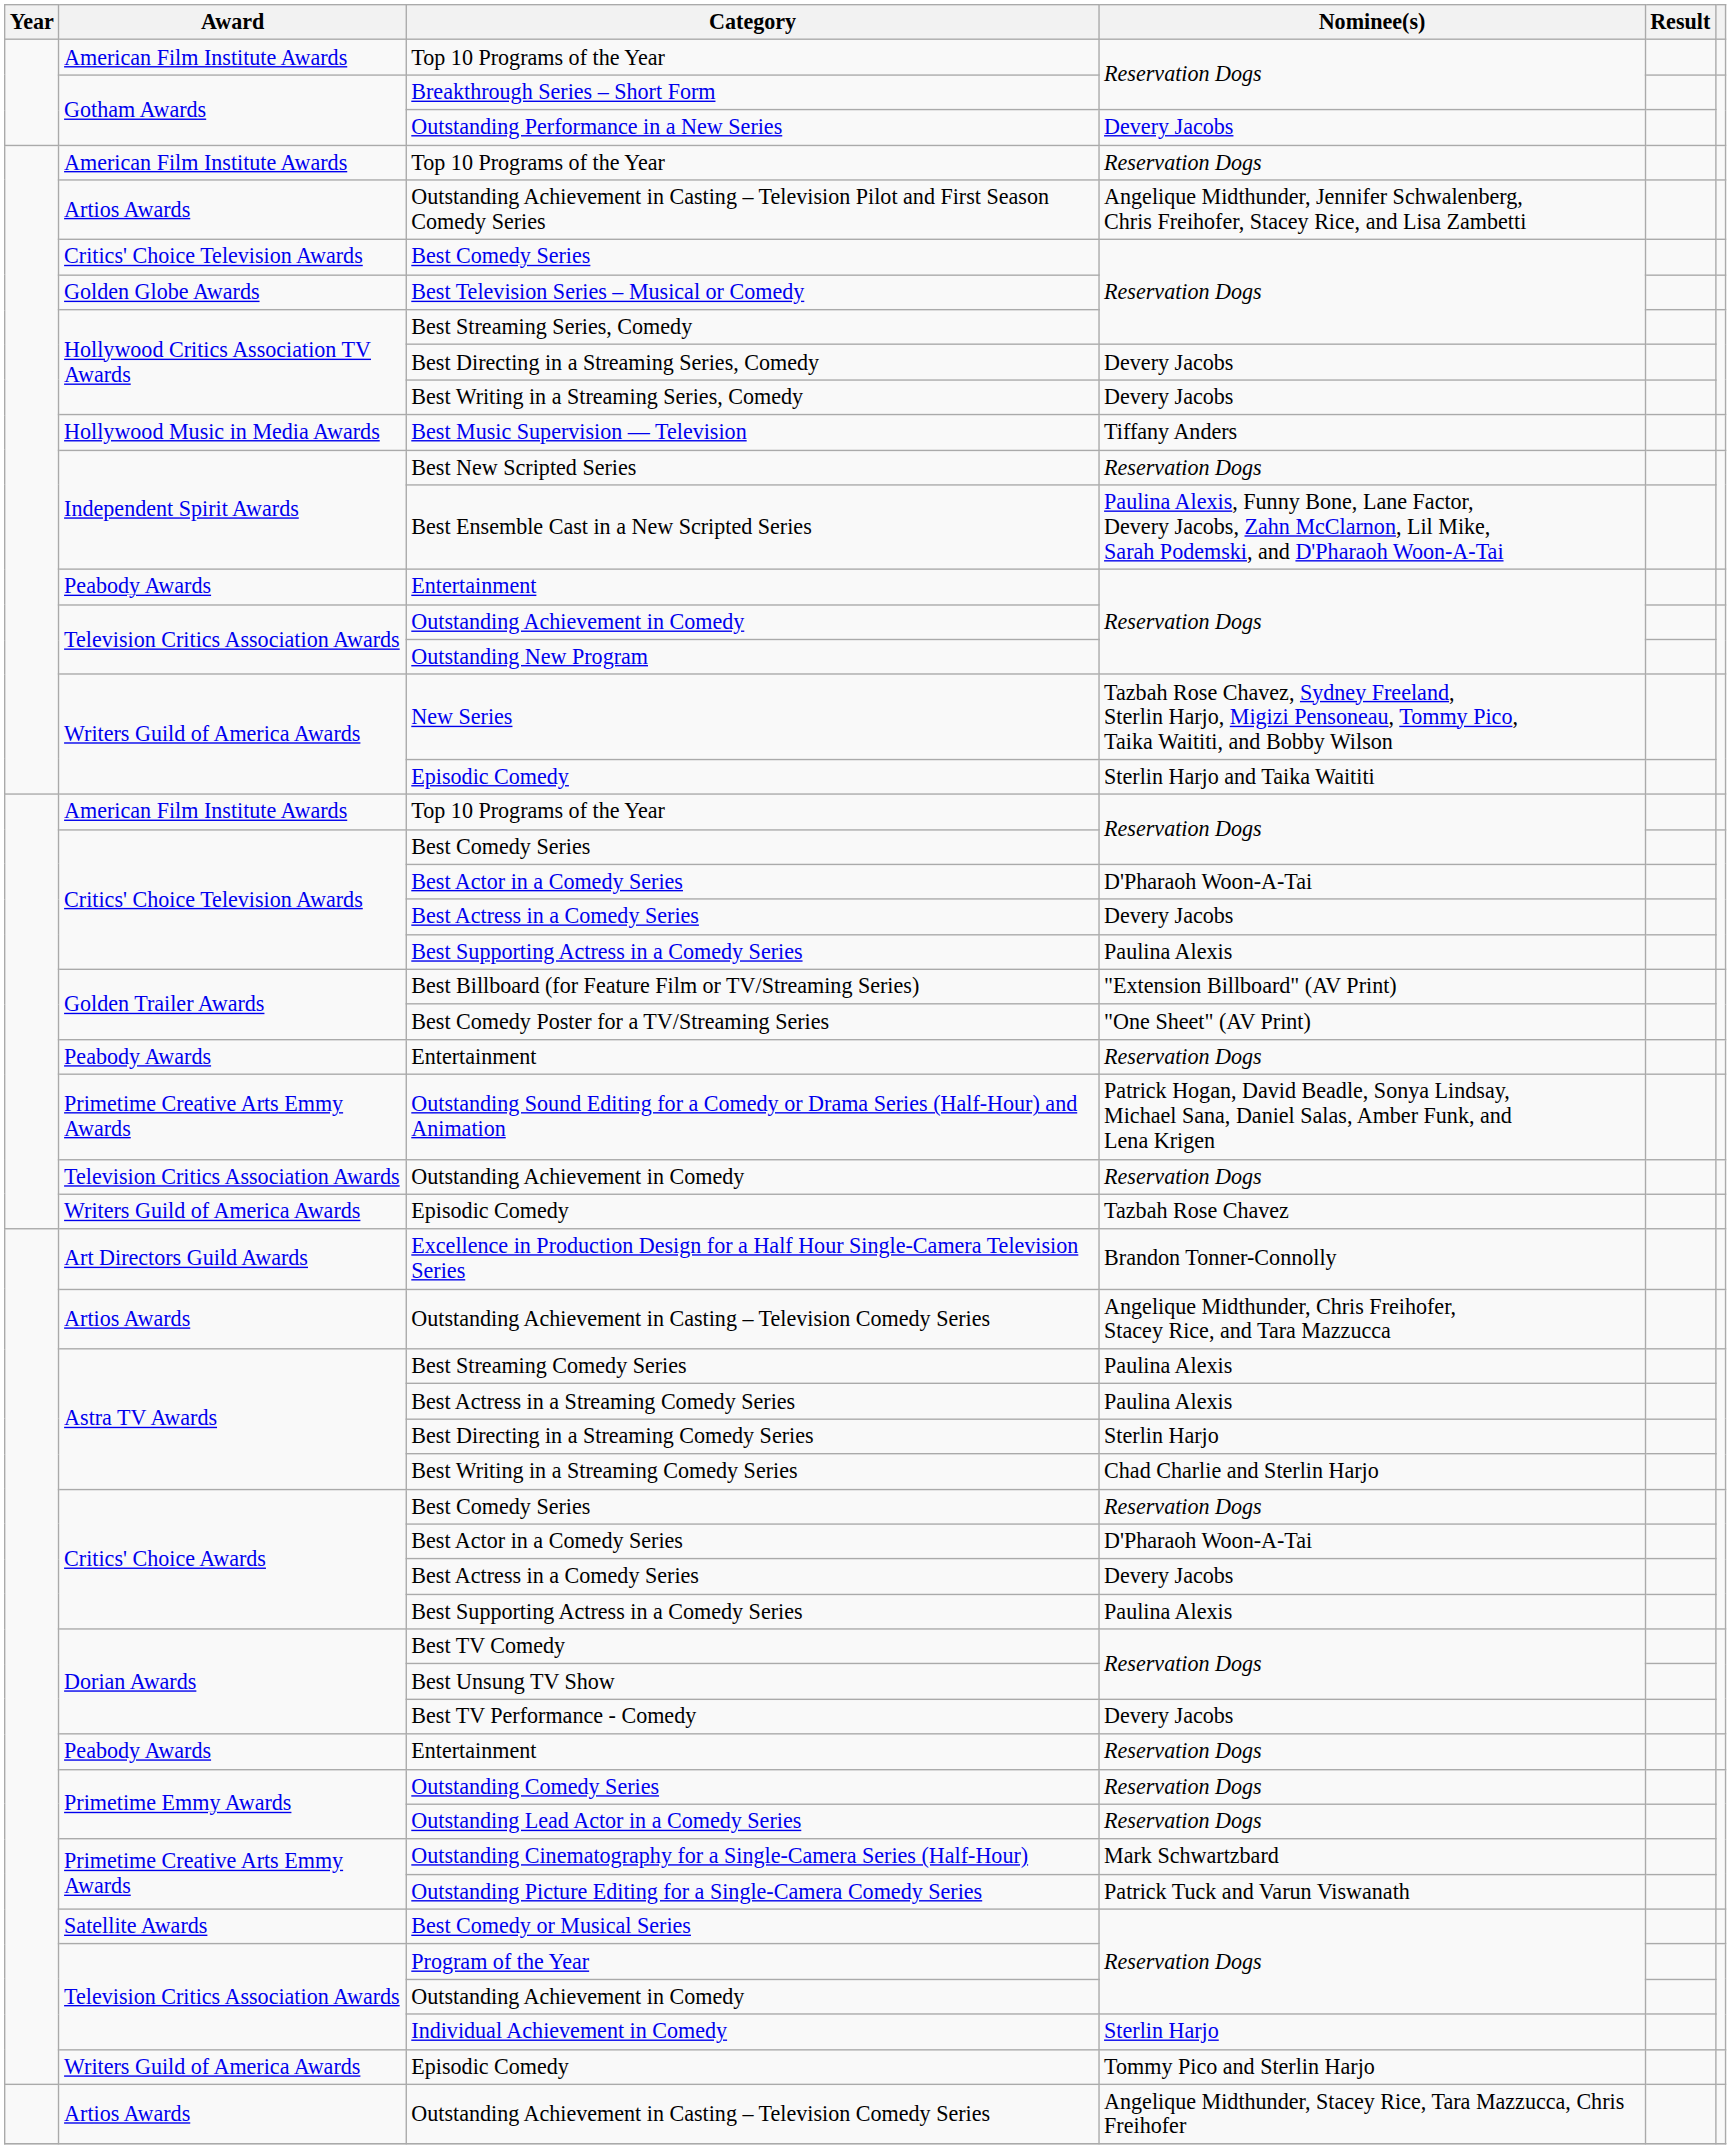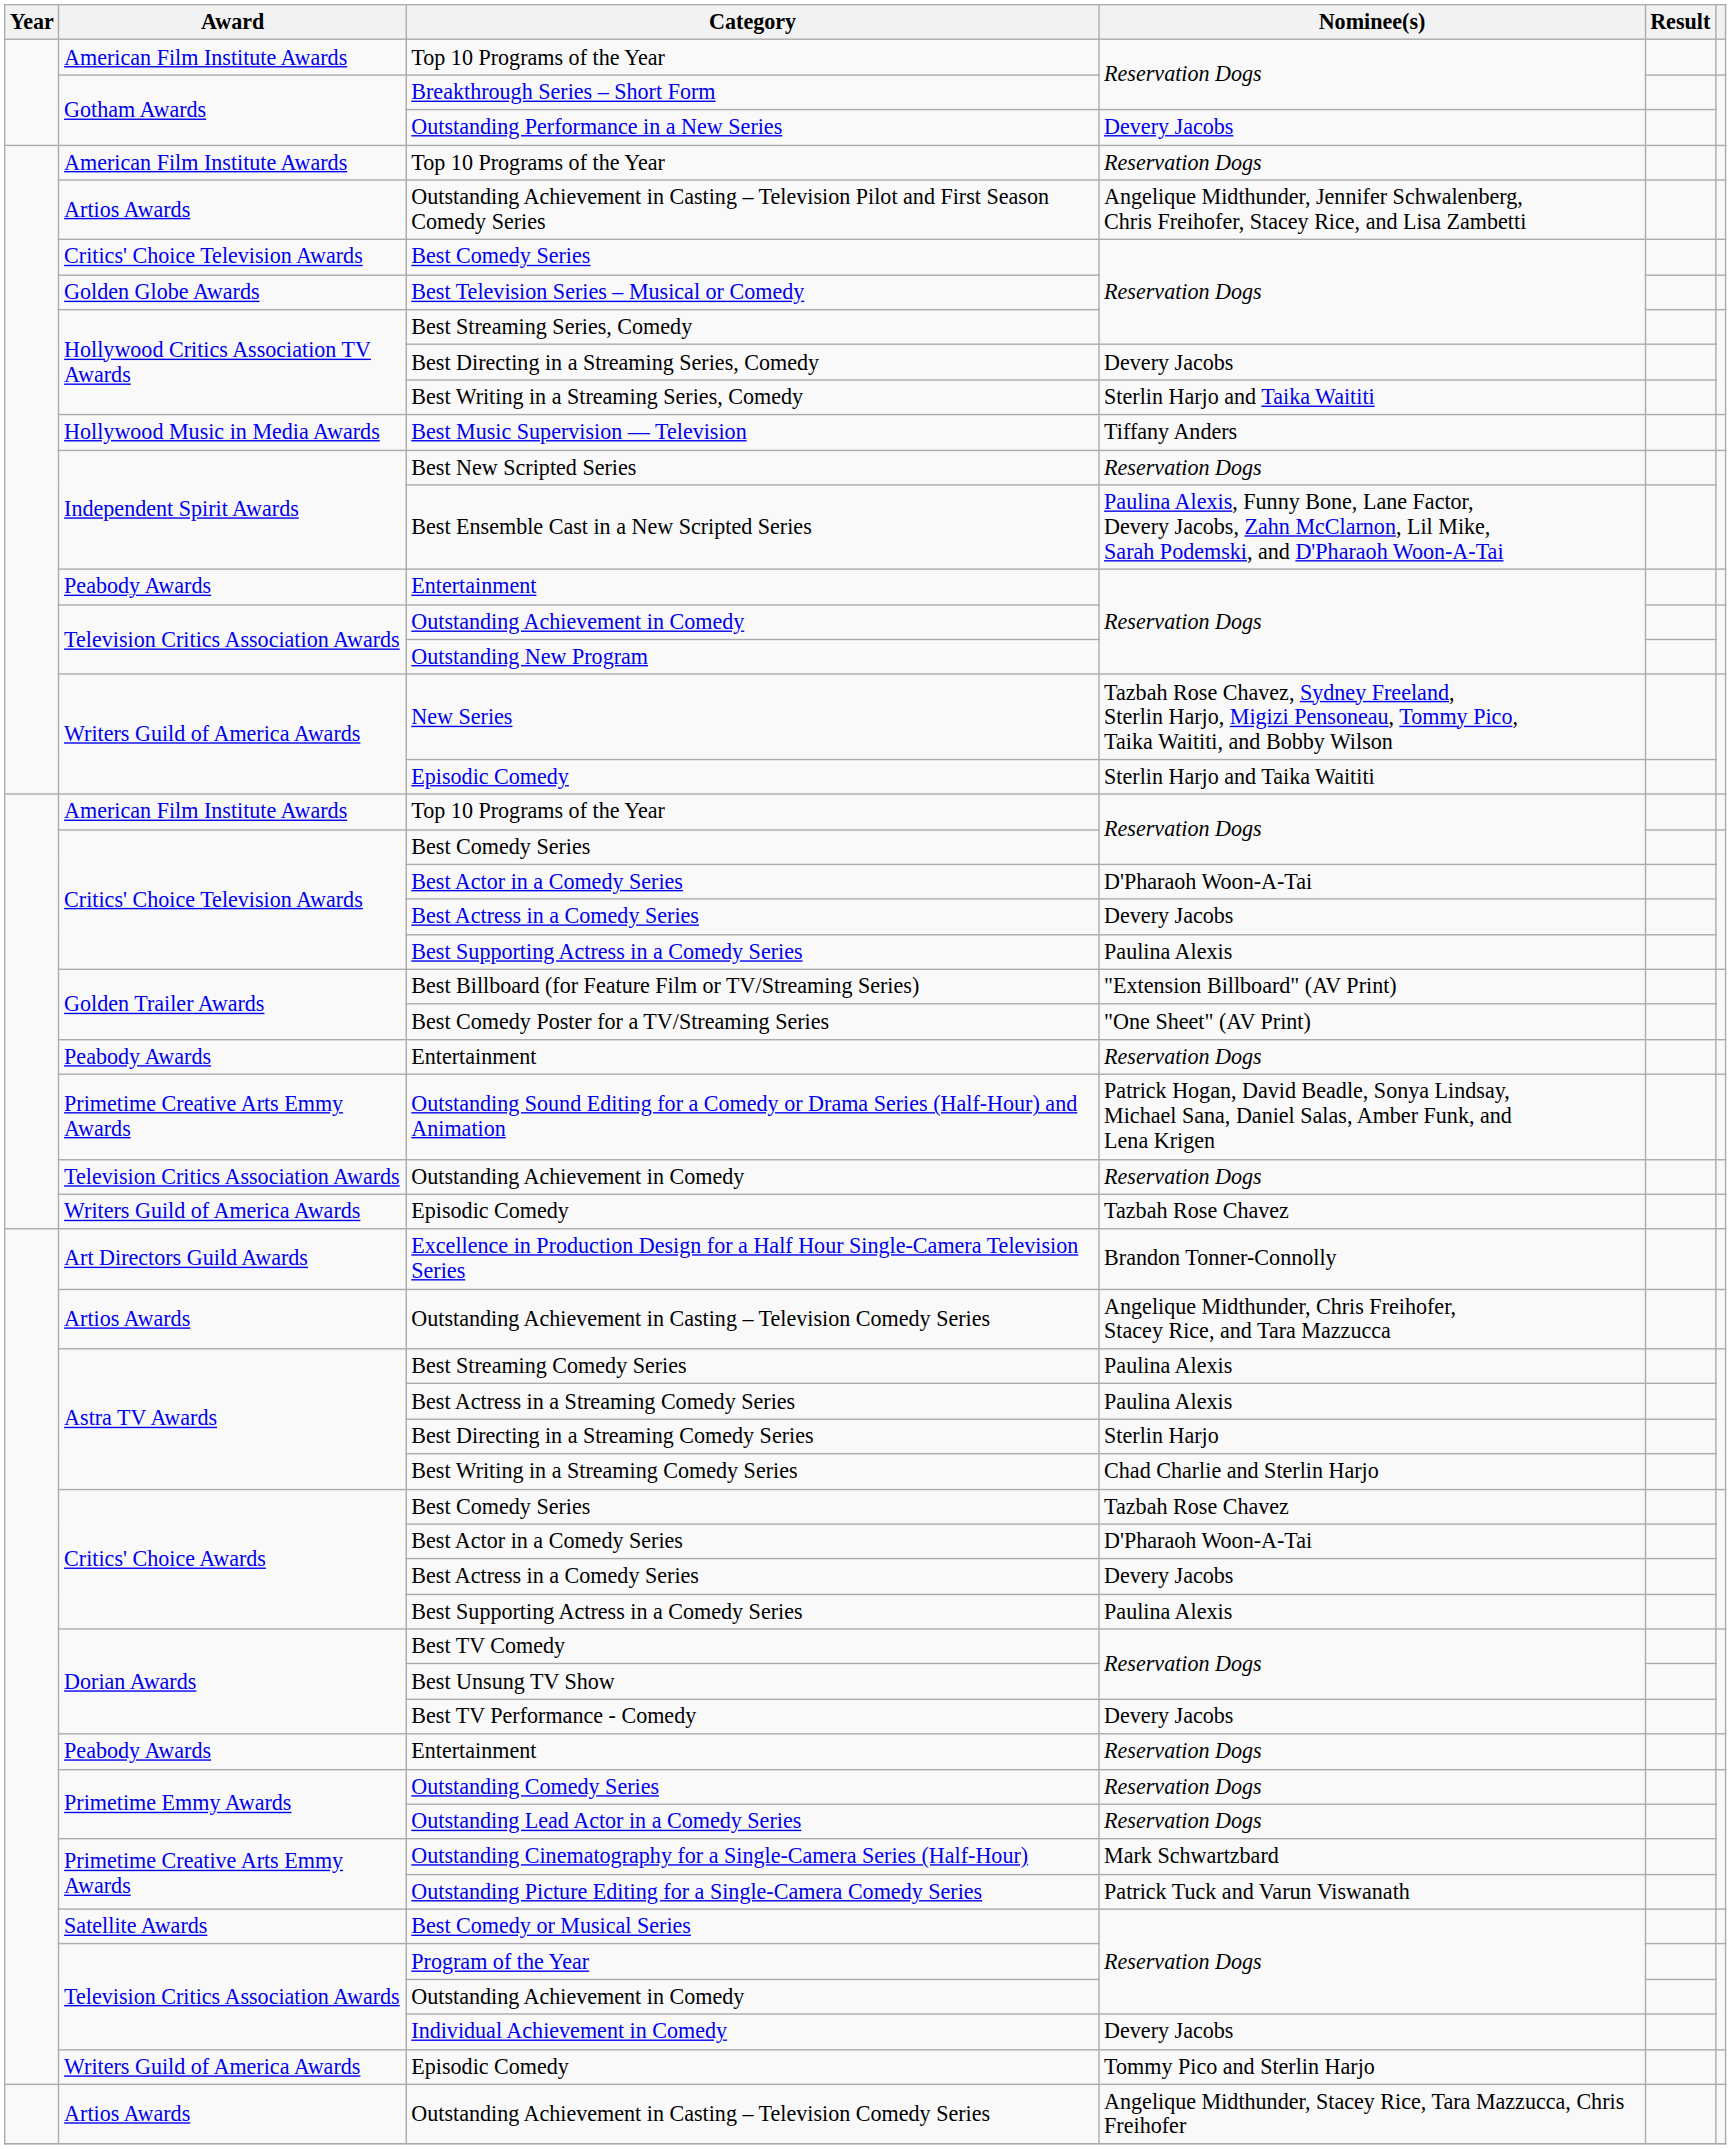Best Writing in a Streaming Series, Comedy | Nominee(s): Devery Jacobs -> Sterlin Harjo and Taika Waititi
Critics' Choice Awards / Best Comedy Series | Nominee(s): Reservation Dogs -> Tazbah Rose Chavez
Individual Achievement in Comedy | Nominee(s): Sterlin Harjo -> Devery Jacobs
